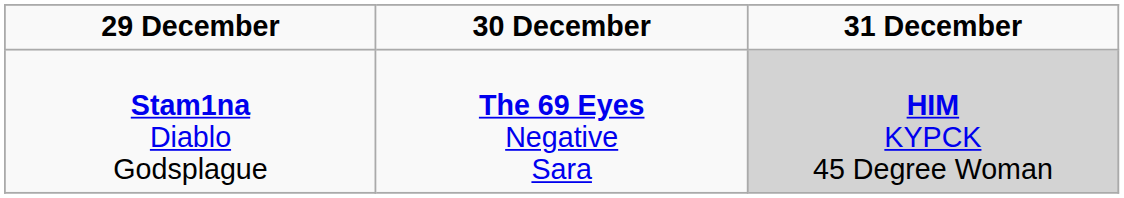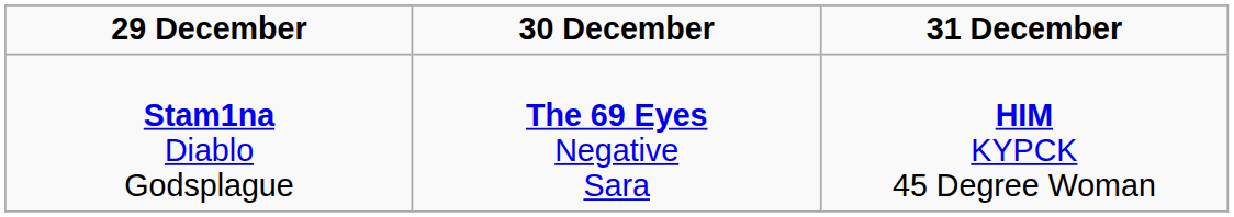Stam1na Diablo Godsplague | column 3: lightgrey background -> no background
